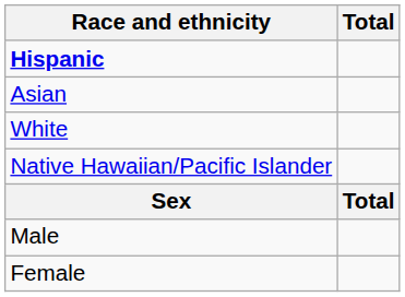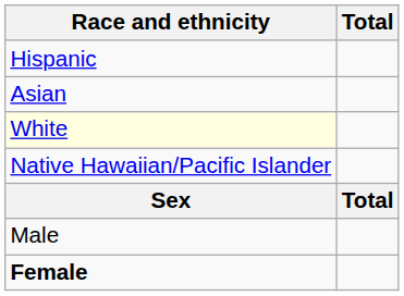Hispanic | Race and ethnicity: bold -> normal
White | Race and ethnicity: no background -> lightyellow background
Female | Race and ethnicity: normal -> bold
